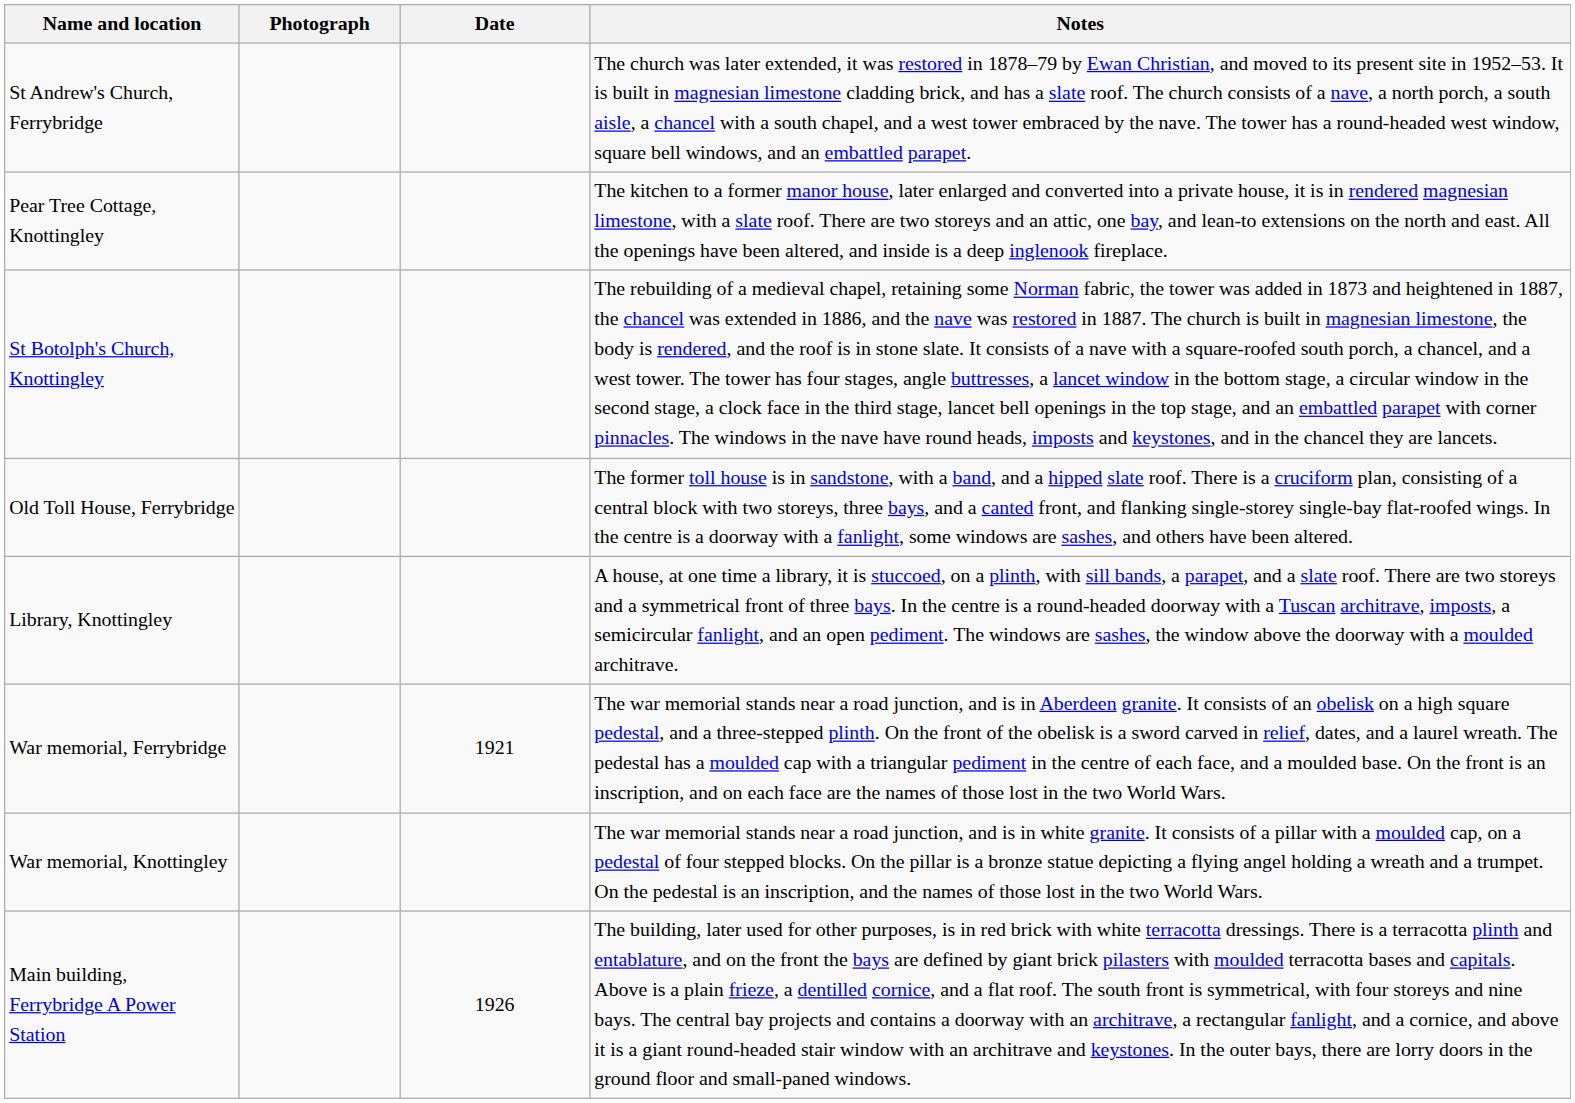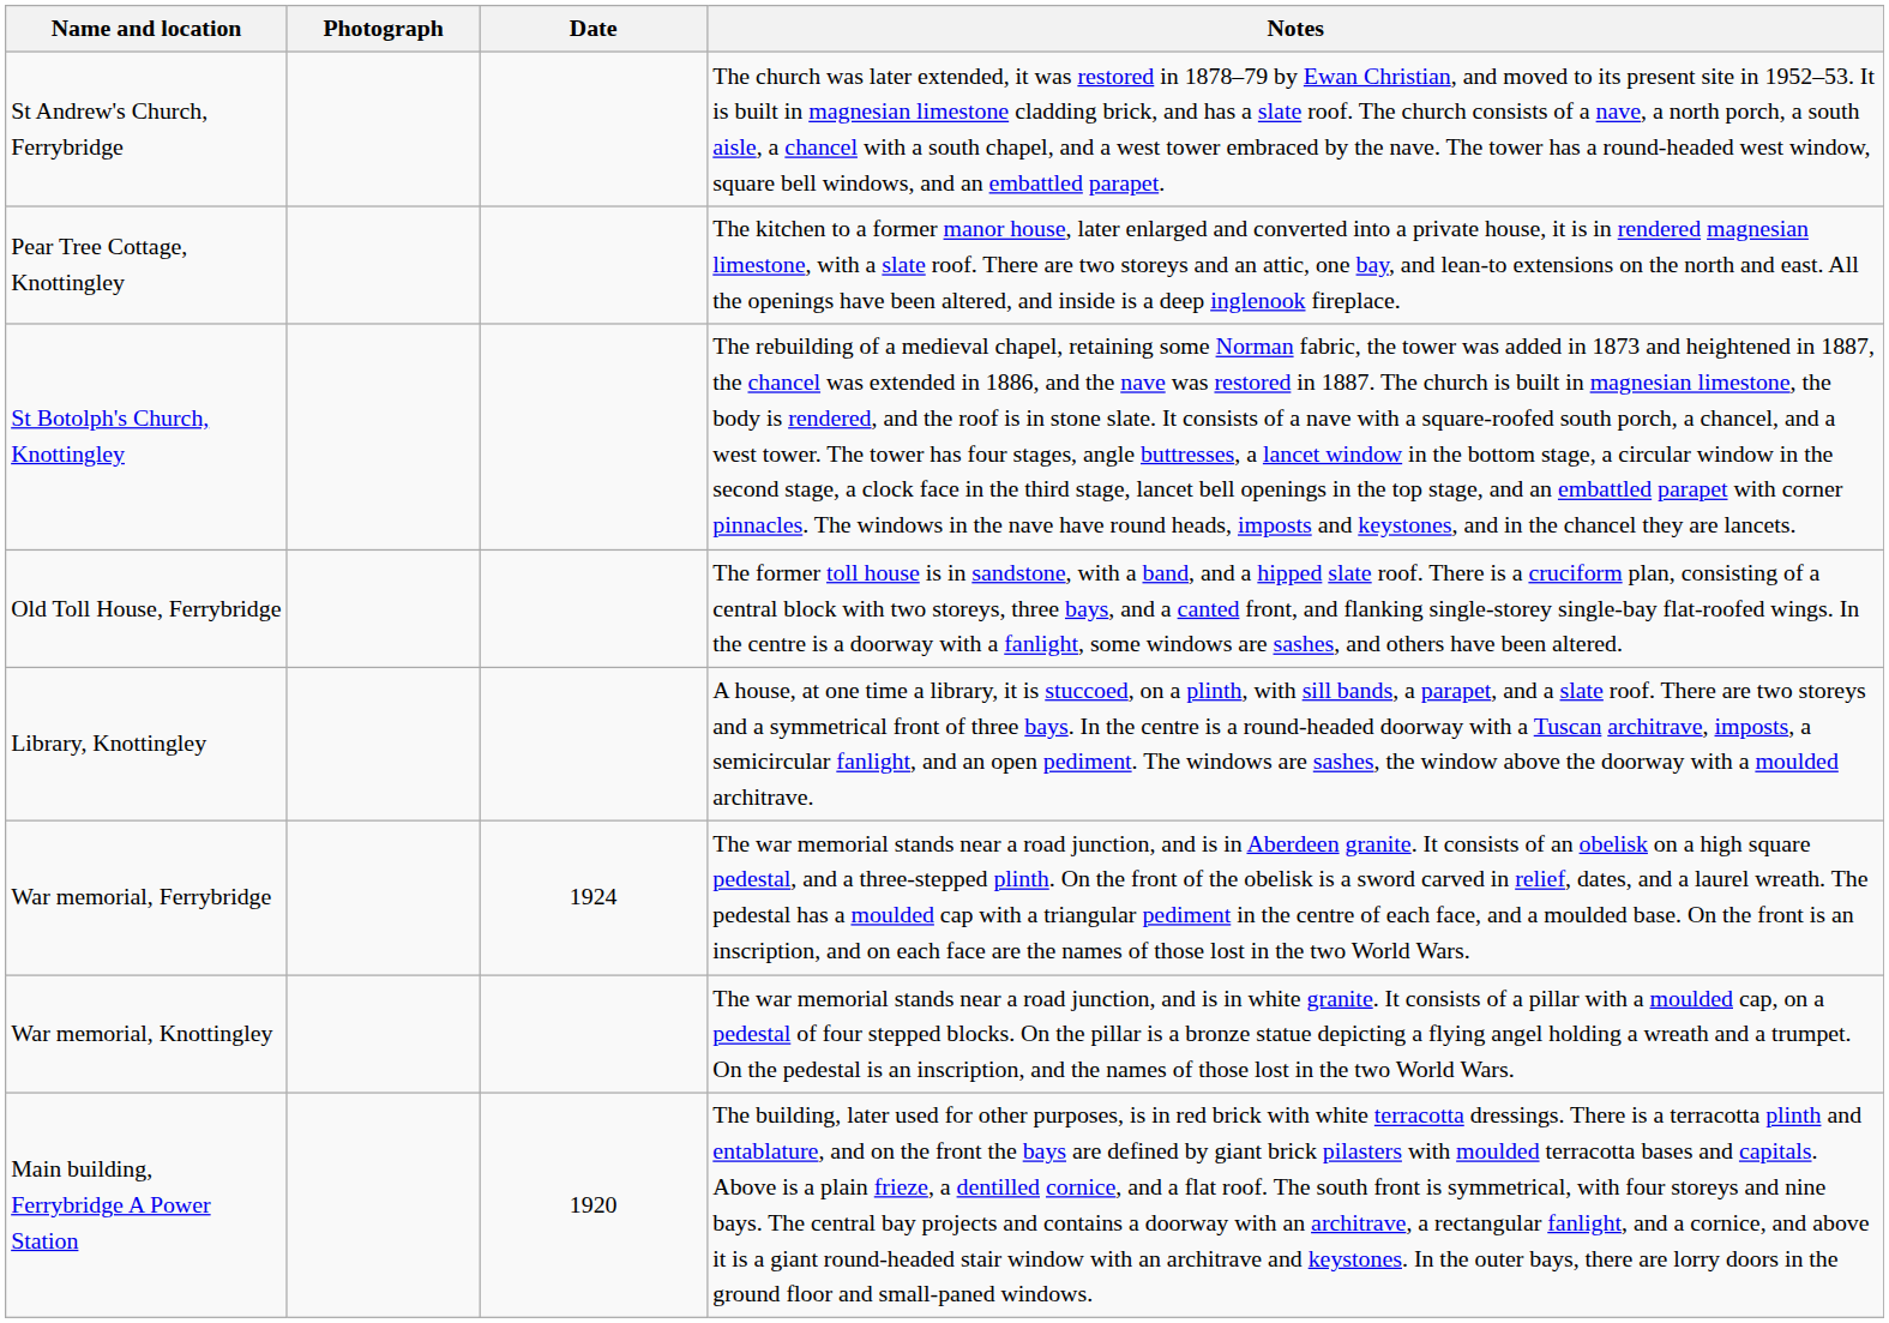War memorial, Ferrybridge | Date: 1921 -> 1924
Main building, Ferrybridge A Power Station | Date: 1926 -> 1920
